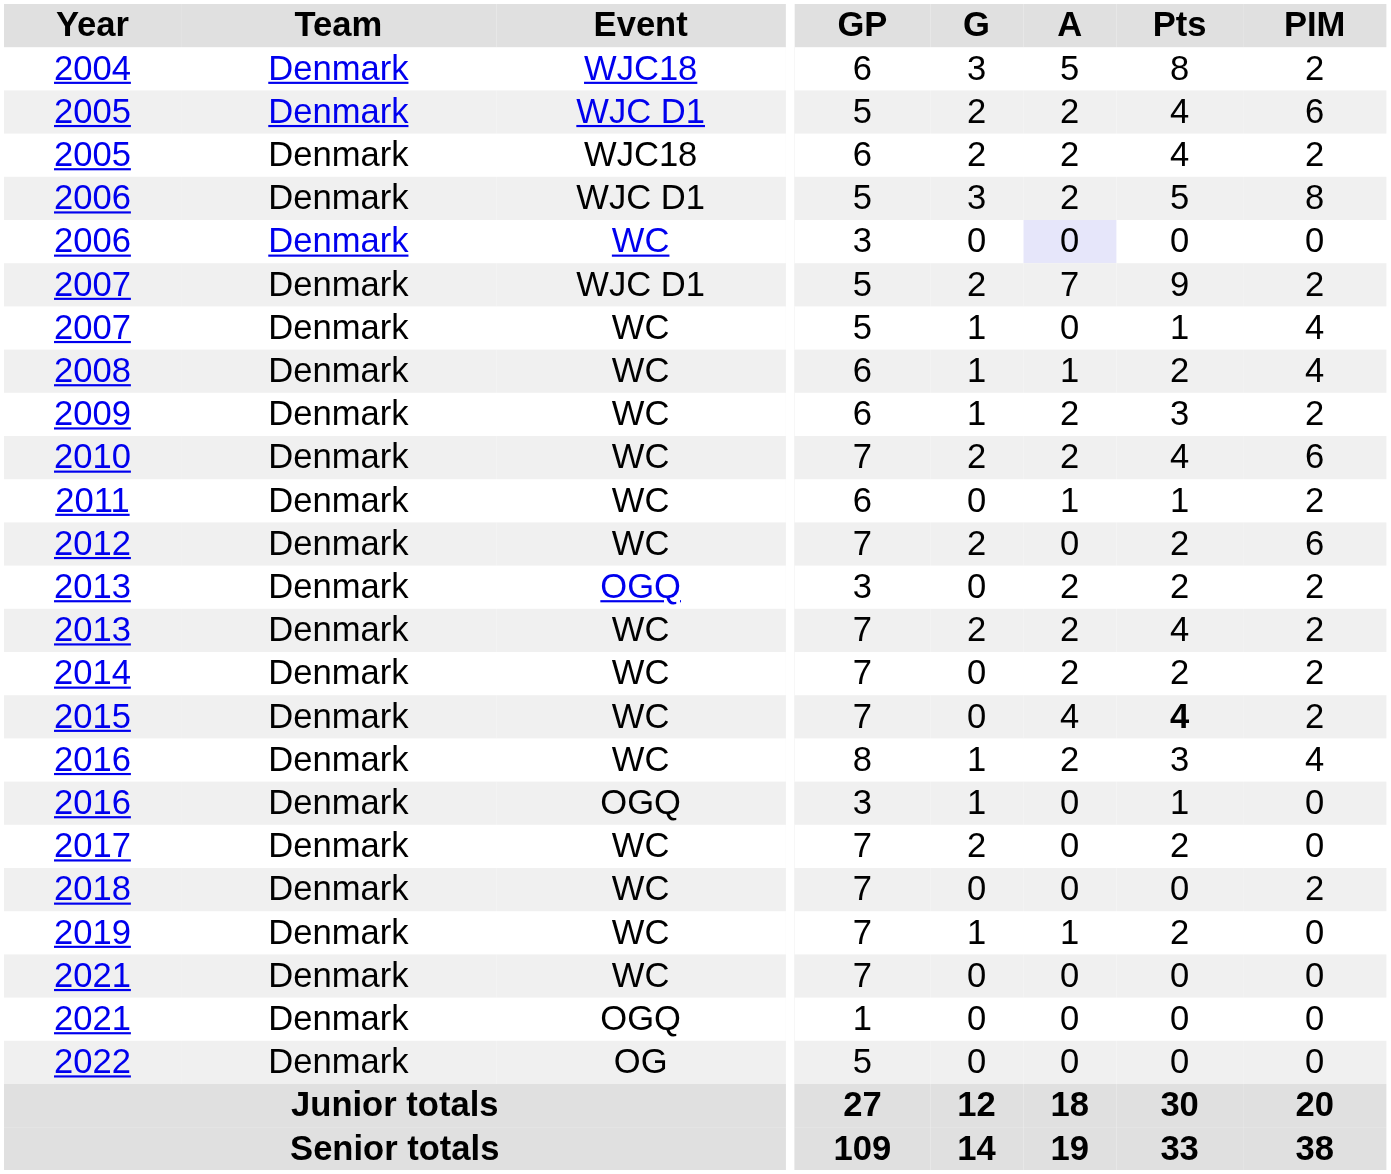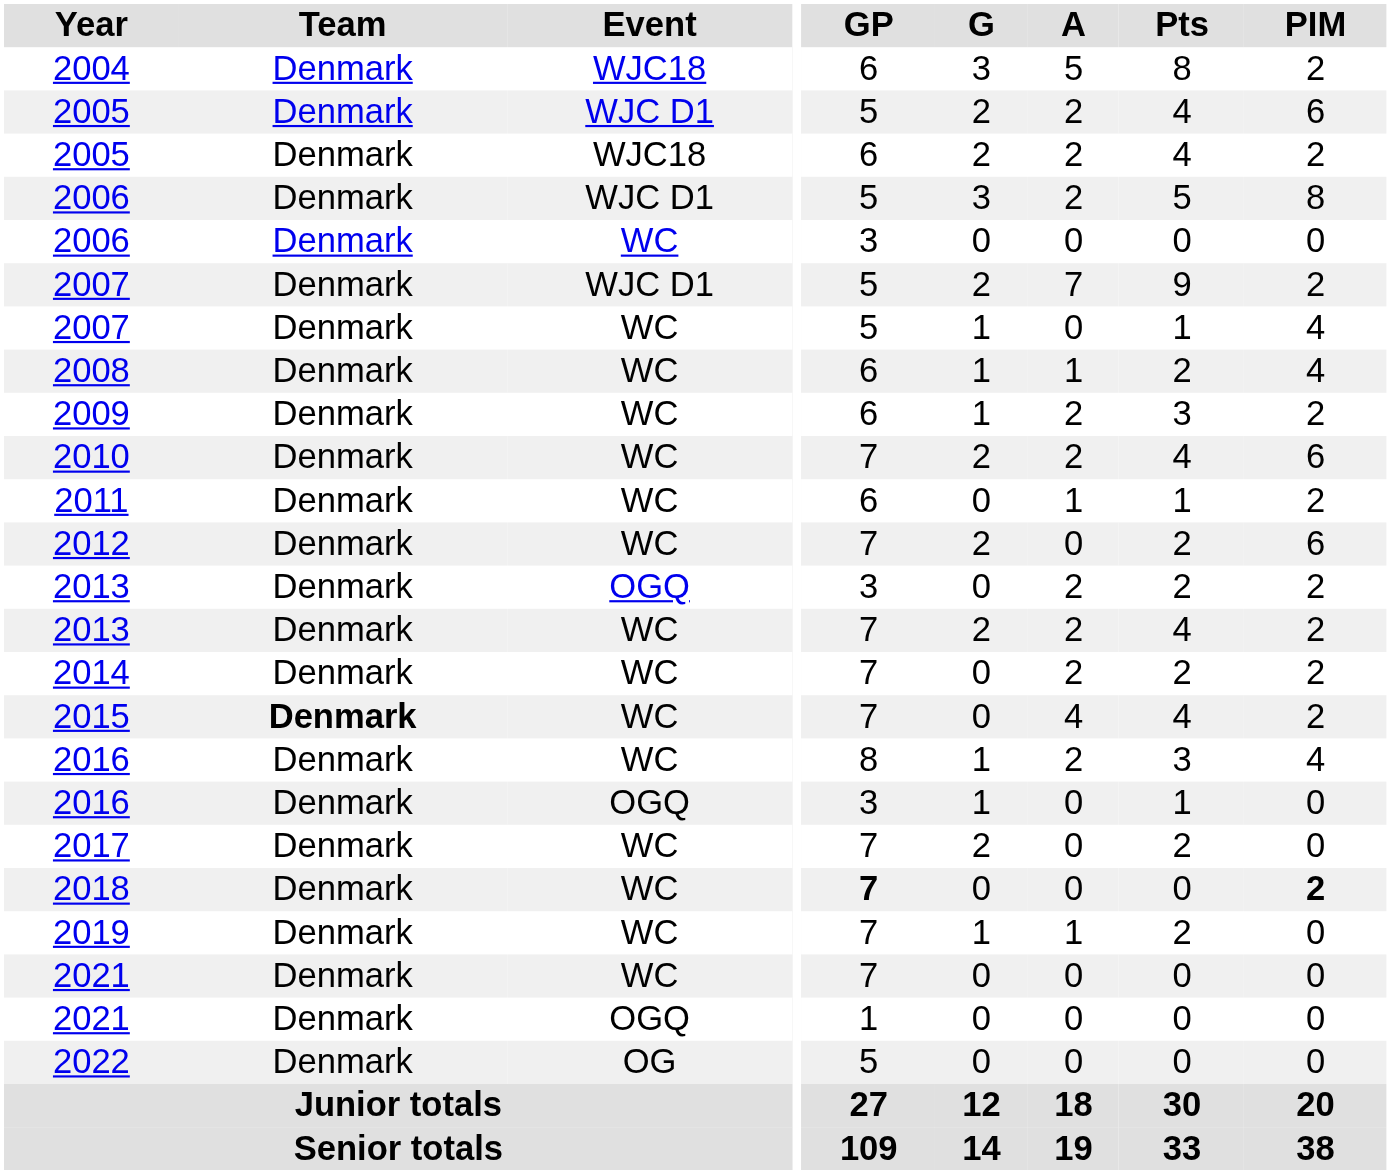2006 / WC | A: lavender background -> no background
2015 | Team: normal -> bold
2015 | Pts: bold -> normal
2018 | GP: normal -> bold
2018 | PIM: normal -> bold
